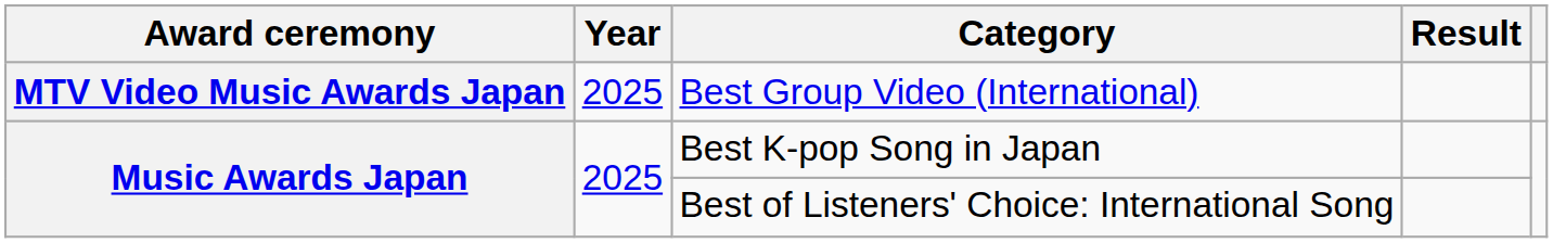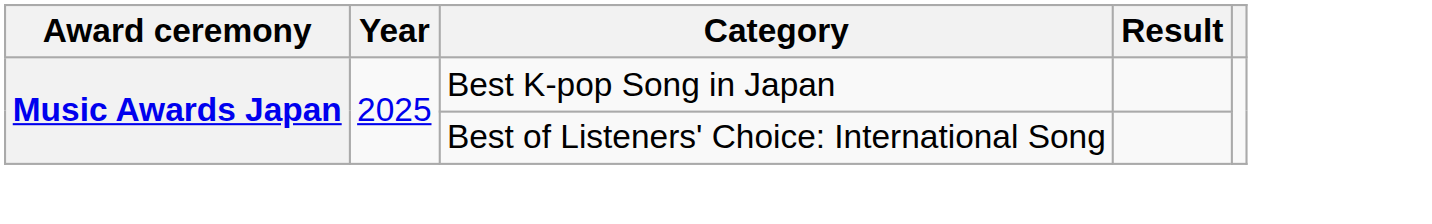- row: MTV Video Music Awards Japan | 2025 | Best Group Video (International)
